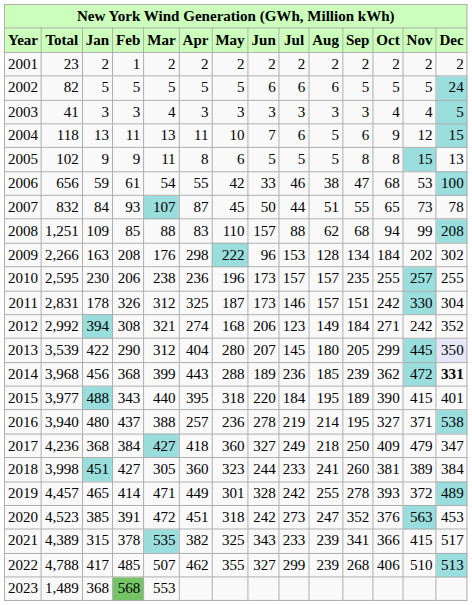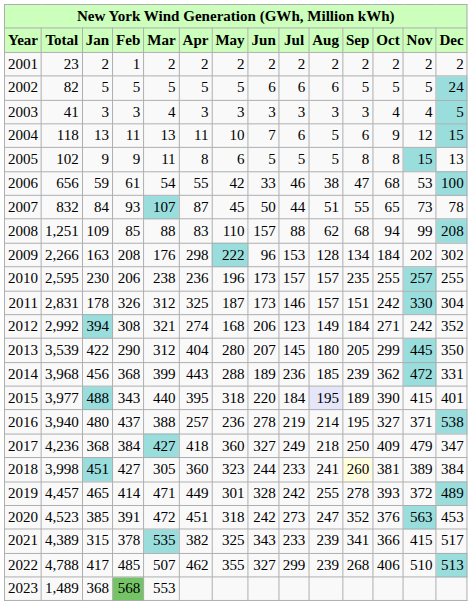2013 | Dec: lavender background -> no background
2014 | Dec: bold -> normal
2015 | Aug: no background -> lavender background
2018 | Sep: no background -> lightyellow background
